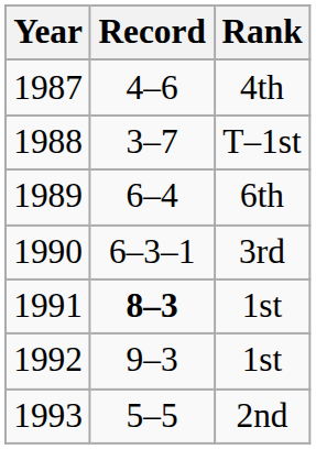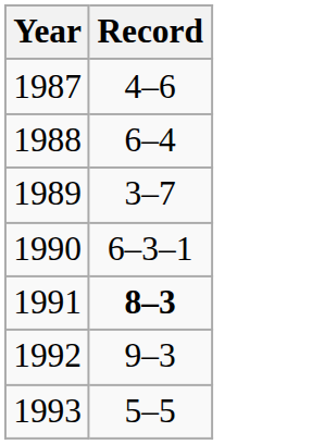- column: Rank | 4th | T–1st | 6th | 3rd | 1st | 1st | 2nd
1988 | Record: 3–7 -> 6–4
1989 | Record: 6–4 -> 3–7
